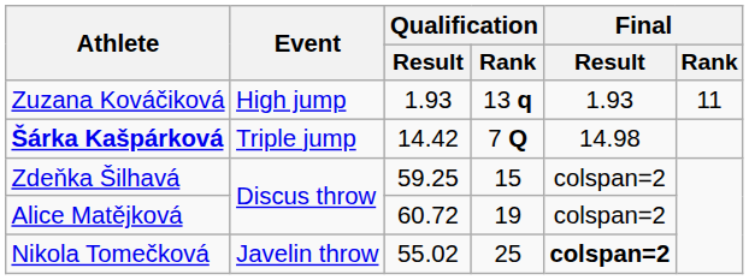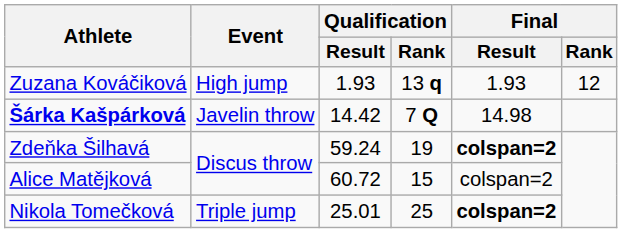Zuzana Kováčiková | Final / Rank: 11 -> 12
Šárka Kašpárková | Event: Triple jump -> Javelin throw
Zdeňka Šilhavá | Qualification / Result: 59.25 -> 59.24
Zdeňka Šilhavá | Qualification / Rank: 15 -> 19
Zdeňka Šilhavá | Final / Result: normal -> bold
Alice Matějková | Qualification / Rank: 19 -> 15
Nikola Tomečková | Event: Javelin throw -> Triple jump
Nikola Tomečková | Qualification / Result: 55.02 -> 25.01
